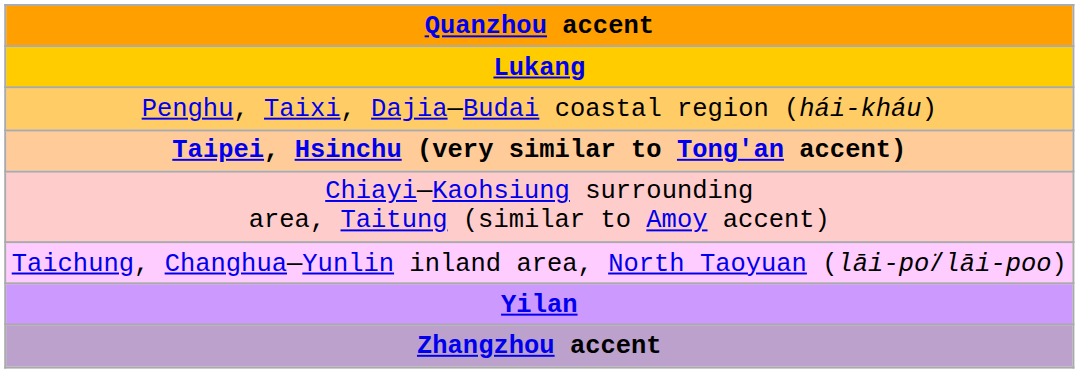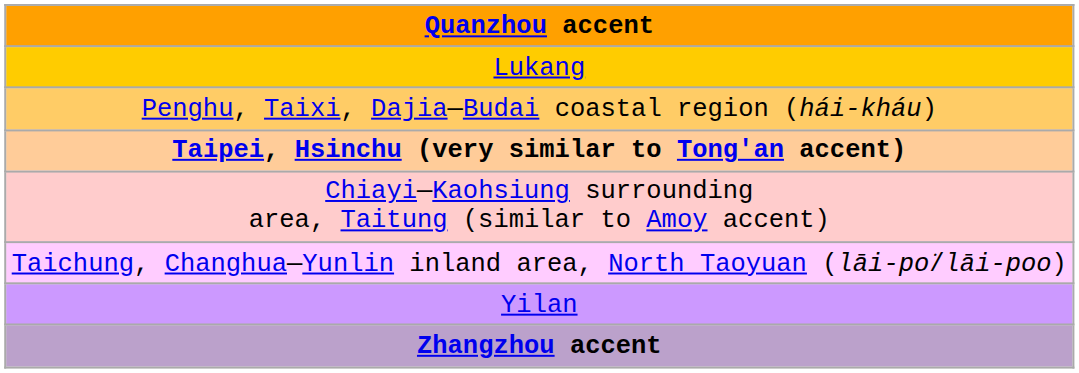row 2 | column 1: bold -> normal
row 7 | column 1: bold -> normal
